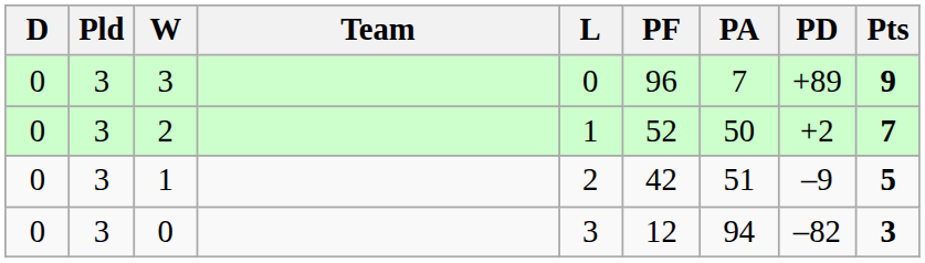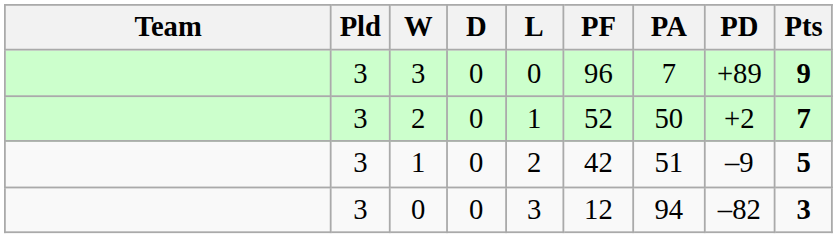columns swapped: Team <-> D
